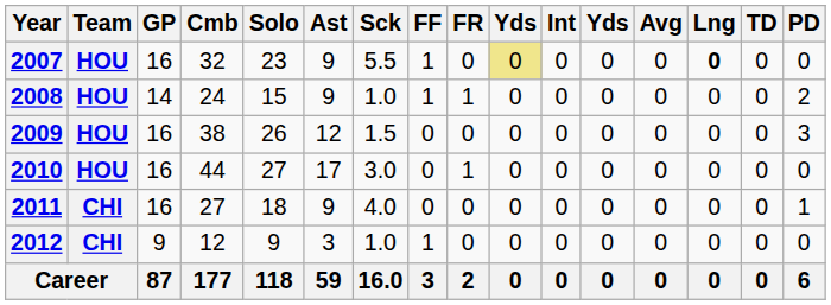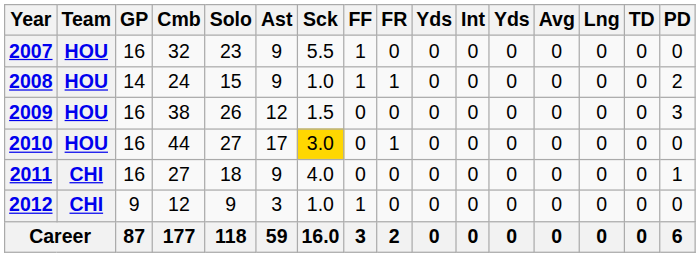2007 | column 10: khaki background -> no background
2007 | Lng: bold -> normal
2010 | Sck: no background -> gold background
